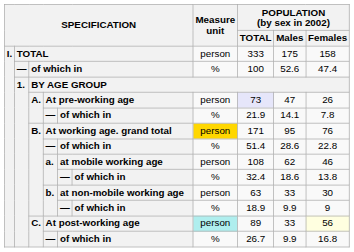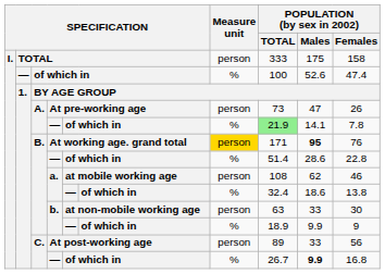At pre-working age | POPULATION (by sex in 2002) / TOTAL: lavender background -> no background
A. / — | POPULATION (by sex in 2002) / TOTAL: no background -> lightgreen background
At working age. grand total | POPULATION (by sex in 2002) / Males: normal -> bold
At post-working age | Measure unit: paleturquoise background -> no background
At post-working age | POPULATION (by sex in 2002) / Females: lightyellow background -> no background
C. / — | POPULATION (by sex in 2002) / Males: normal -> bold
